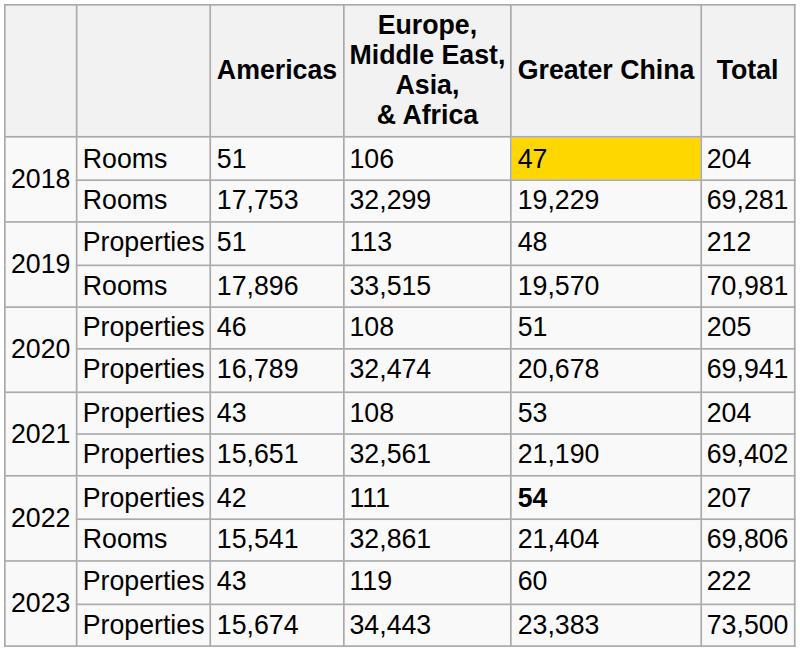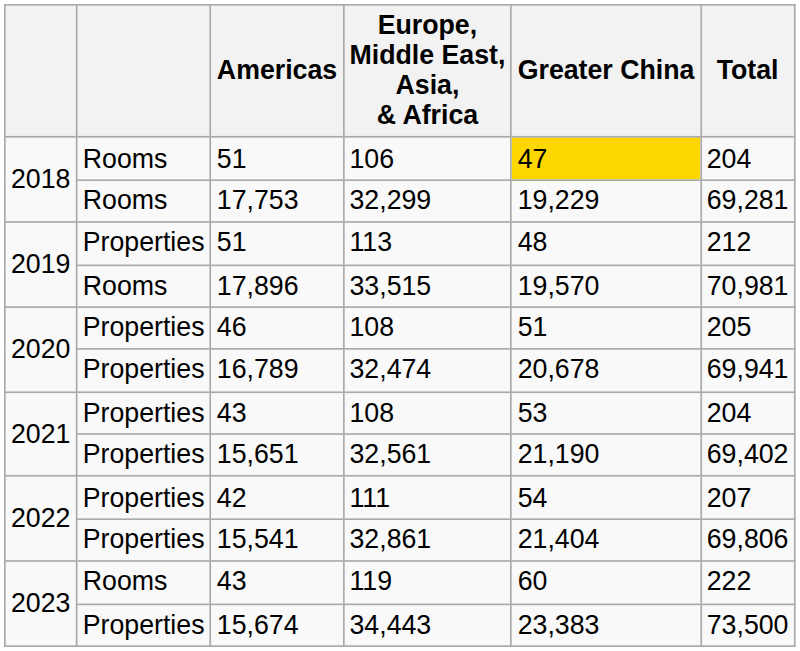111 | Greater China: bold -> normal
32,861 | column 2: Rooms -> Properties
119 | column 2: Properties -> Rooms
